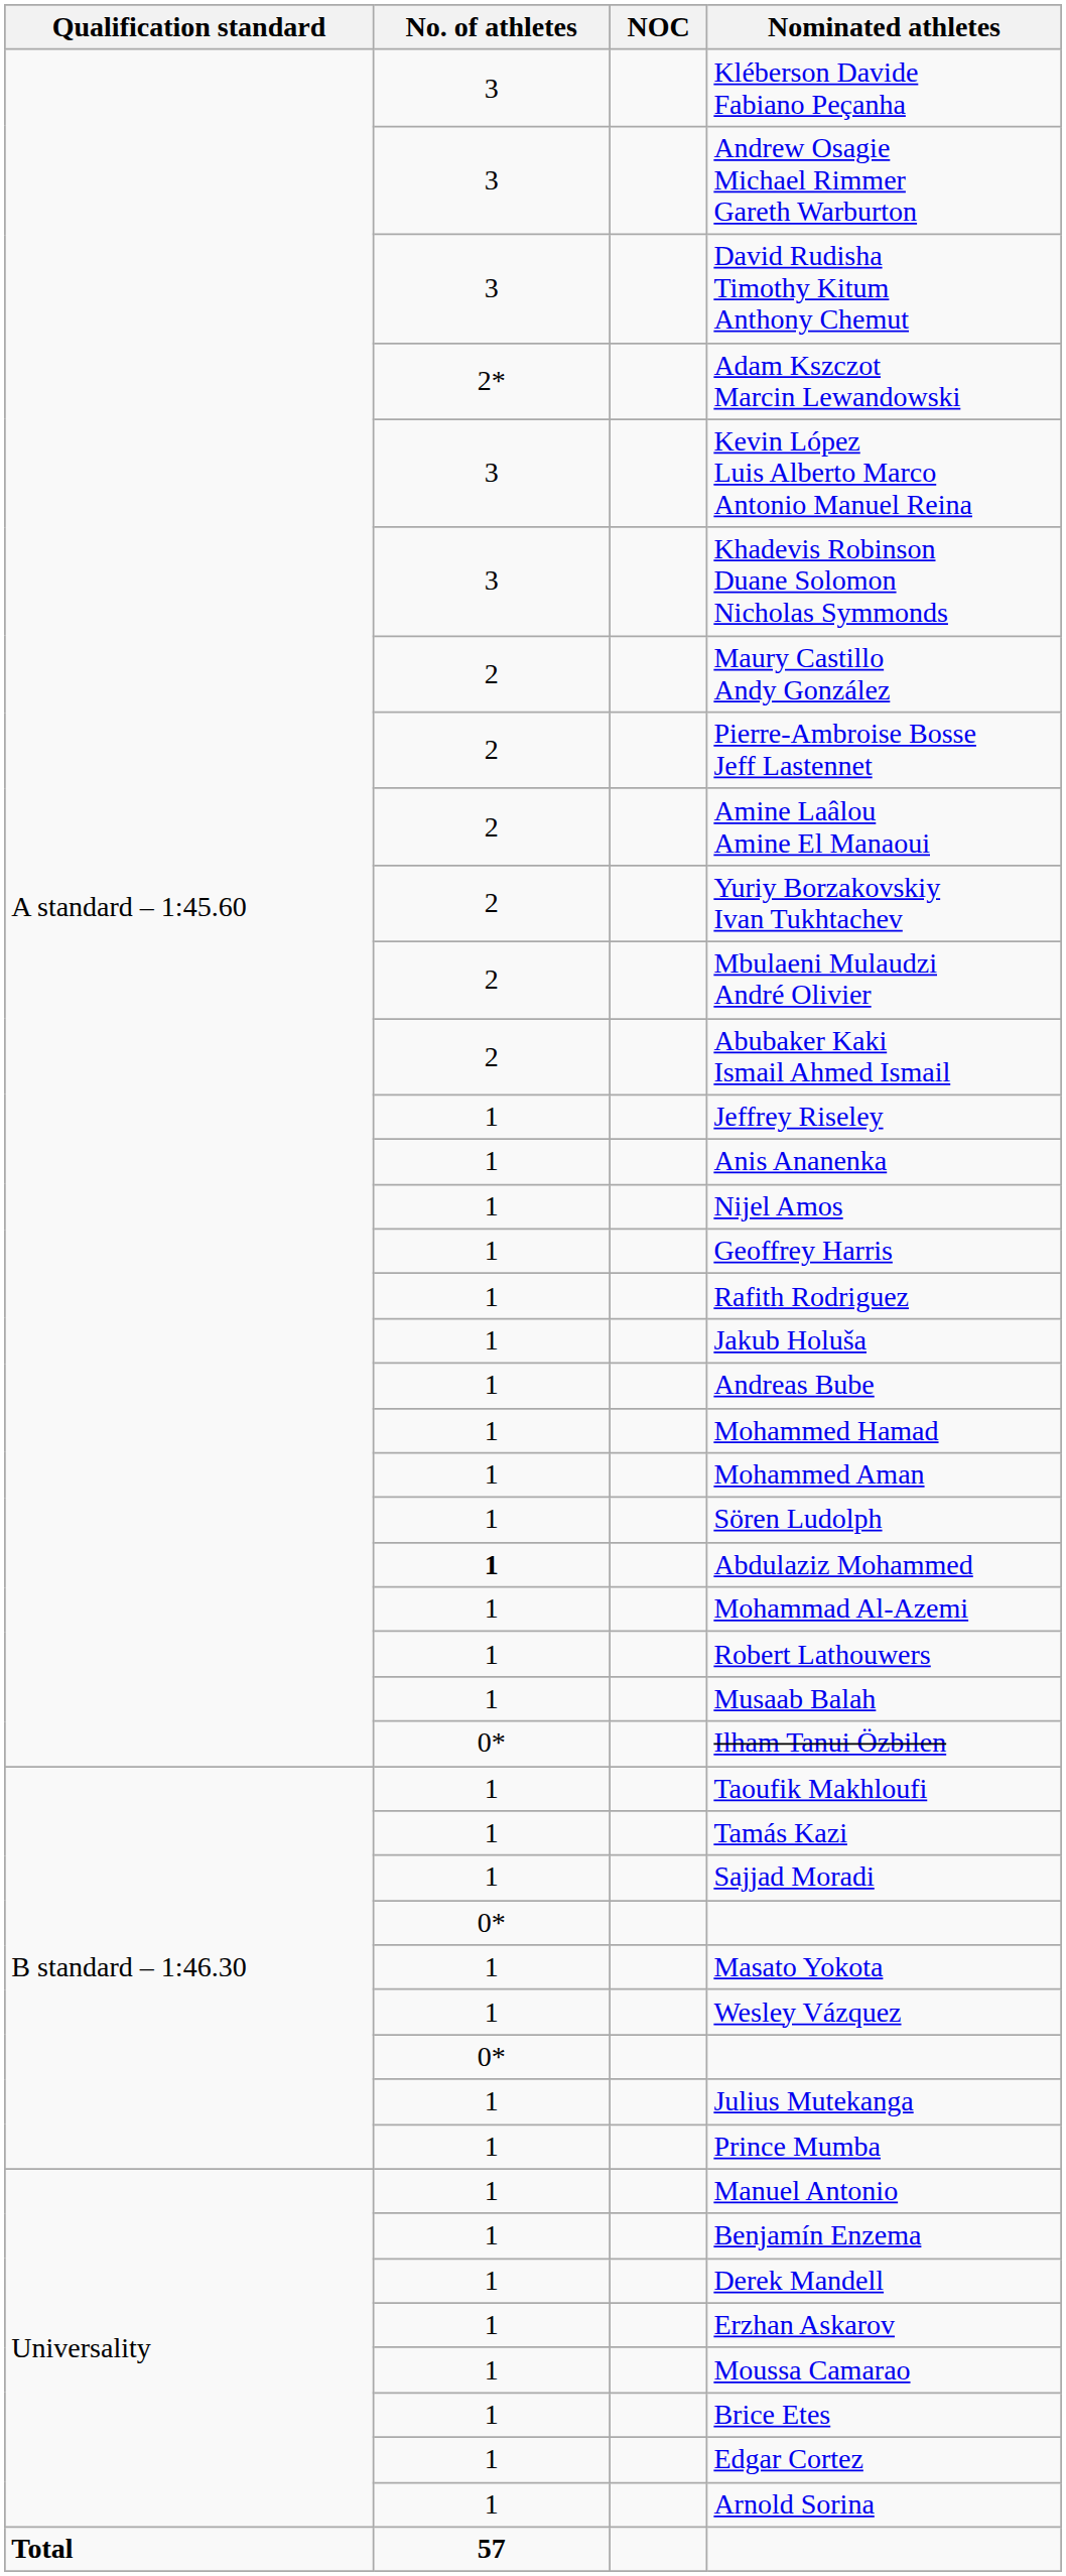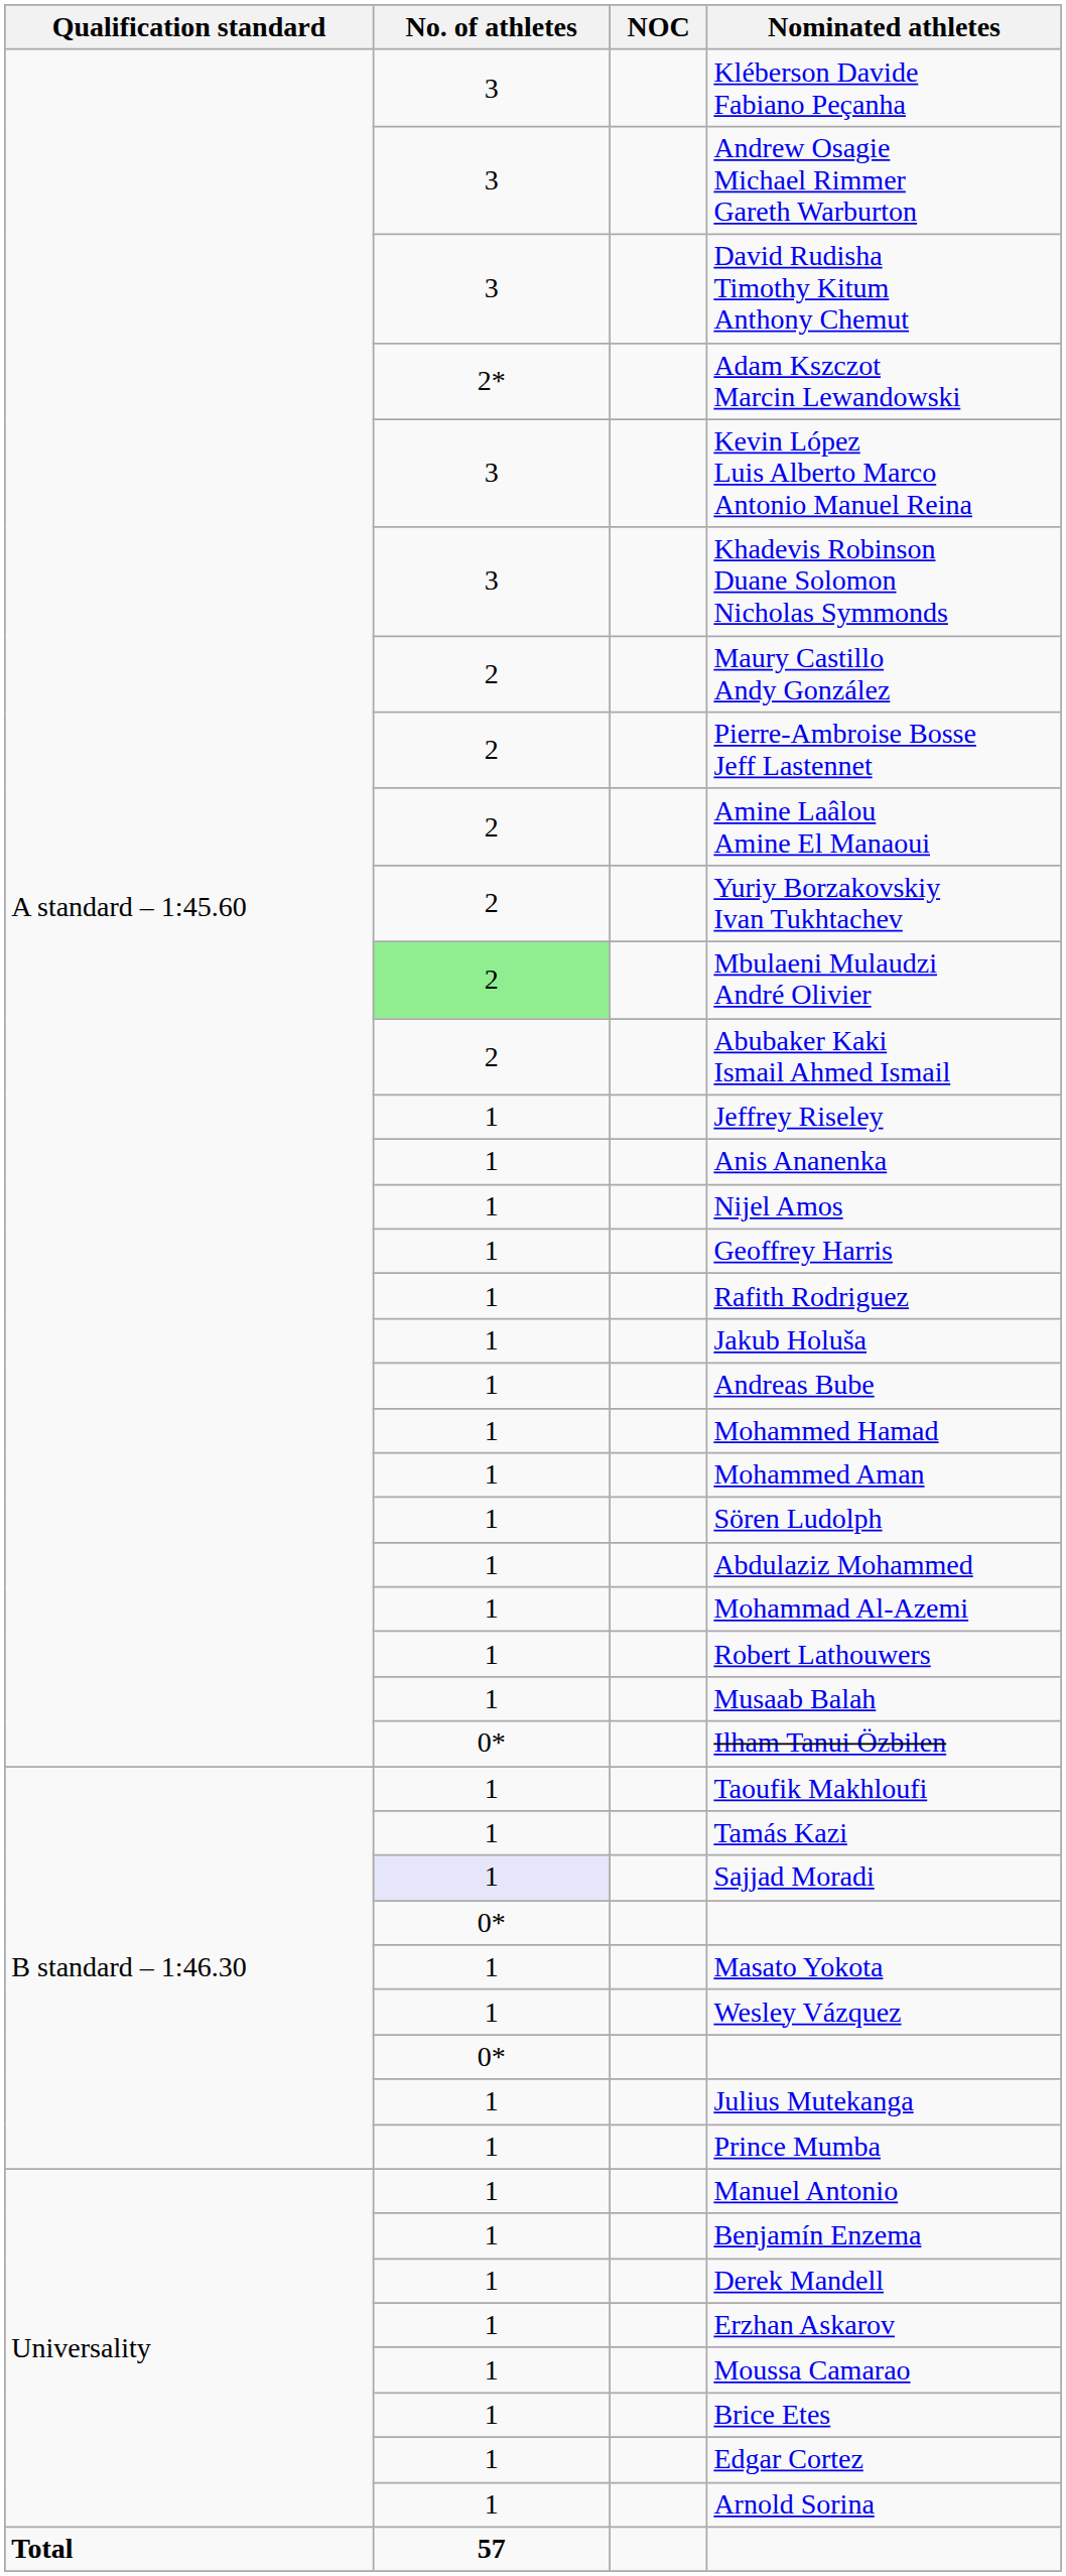Mbulaeni Mulaudzi André Olivier | No. of athletes: no background -> lightgreen background
Abdulaziz Mohammed | No. of athletes: bold -> normal
Sajjad Moradi | No. of athletes: no background -> lavender background
